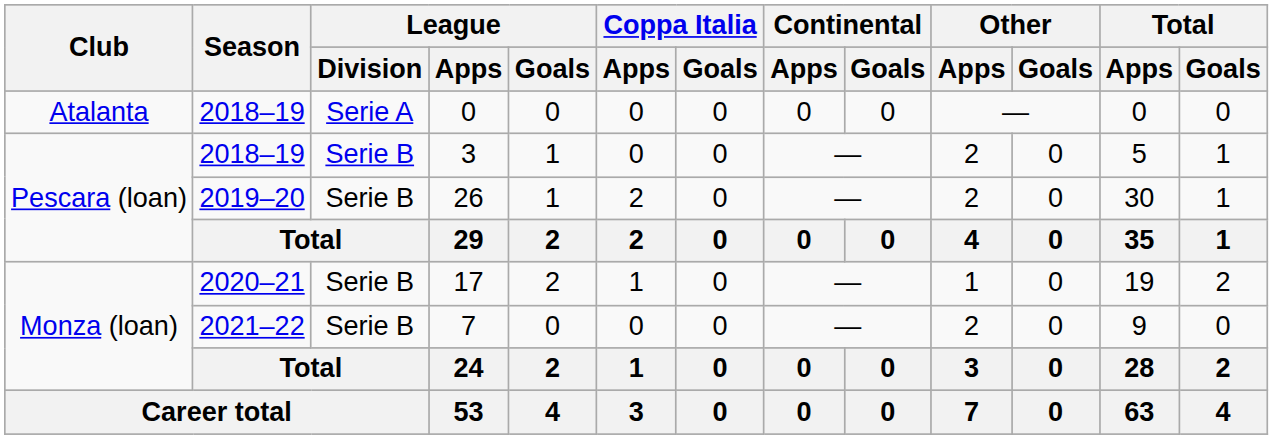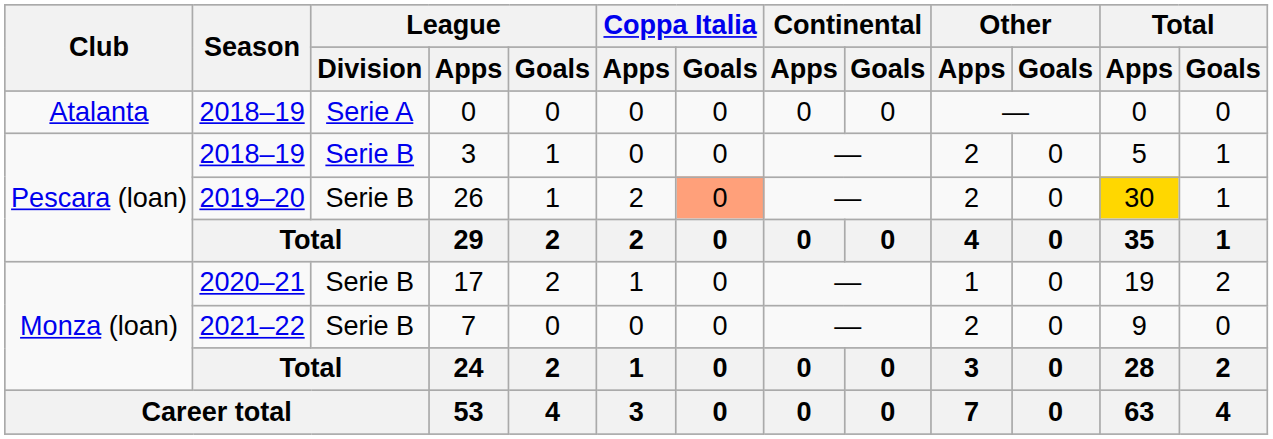26 | Coppa Italia / Goals: no background -> lightsalmon background
26 | Total / Apps: no background -> gold background
